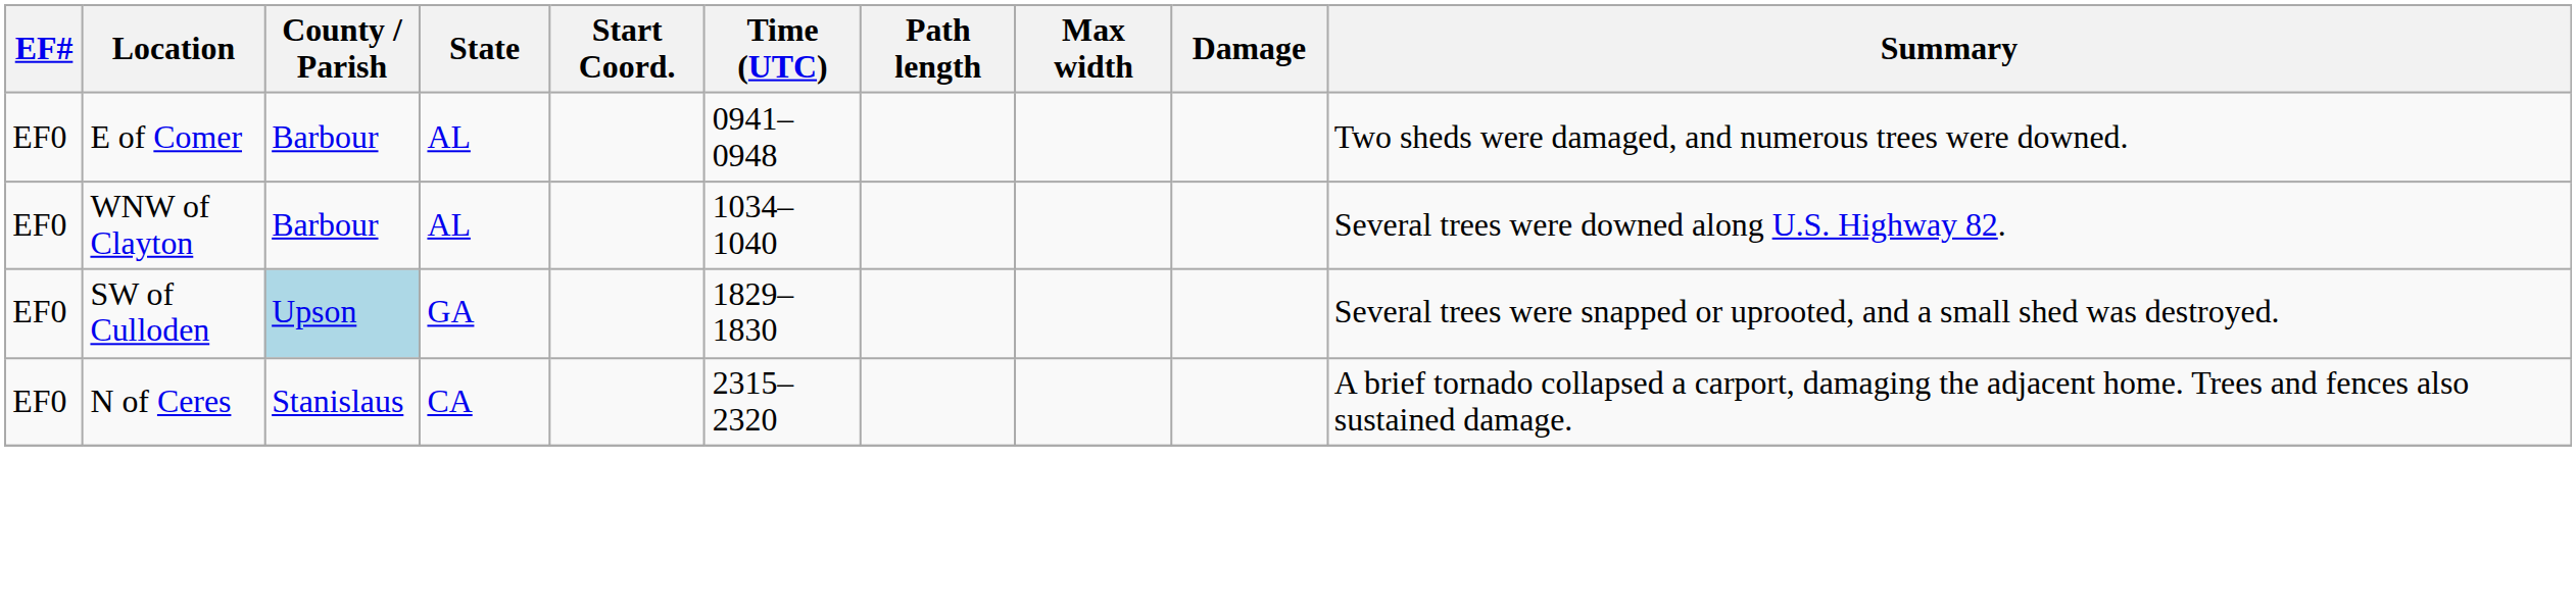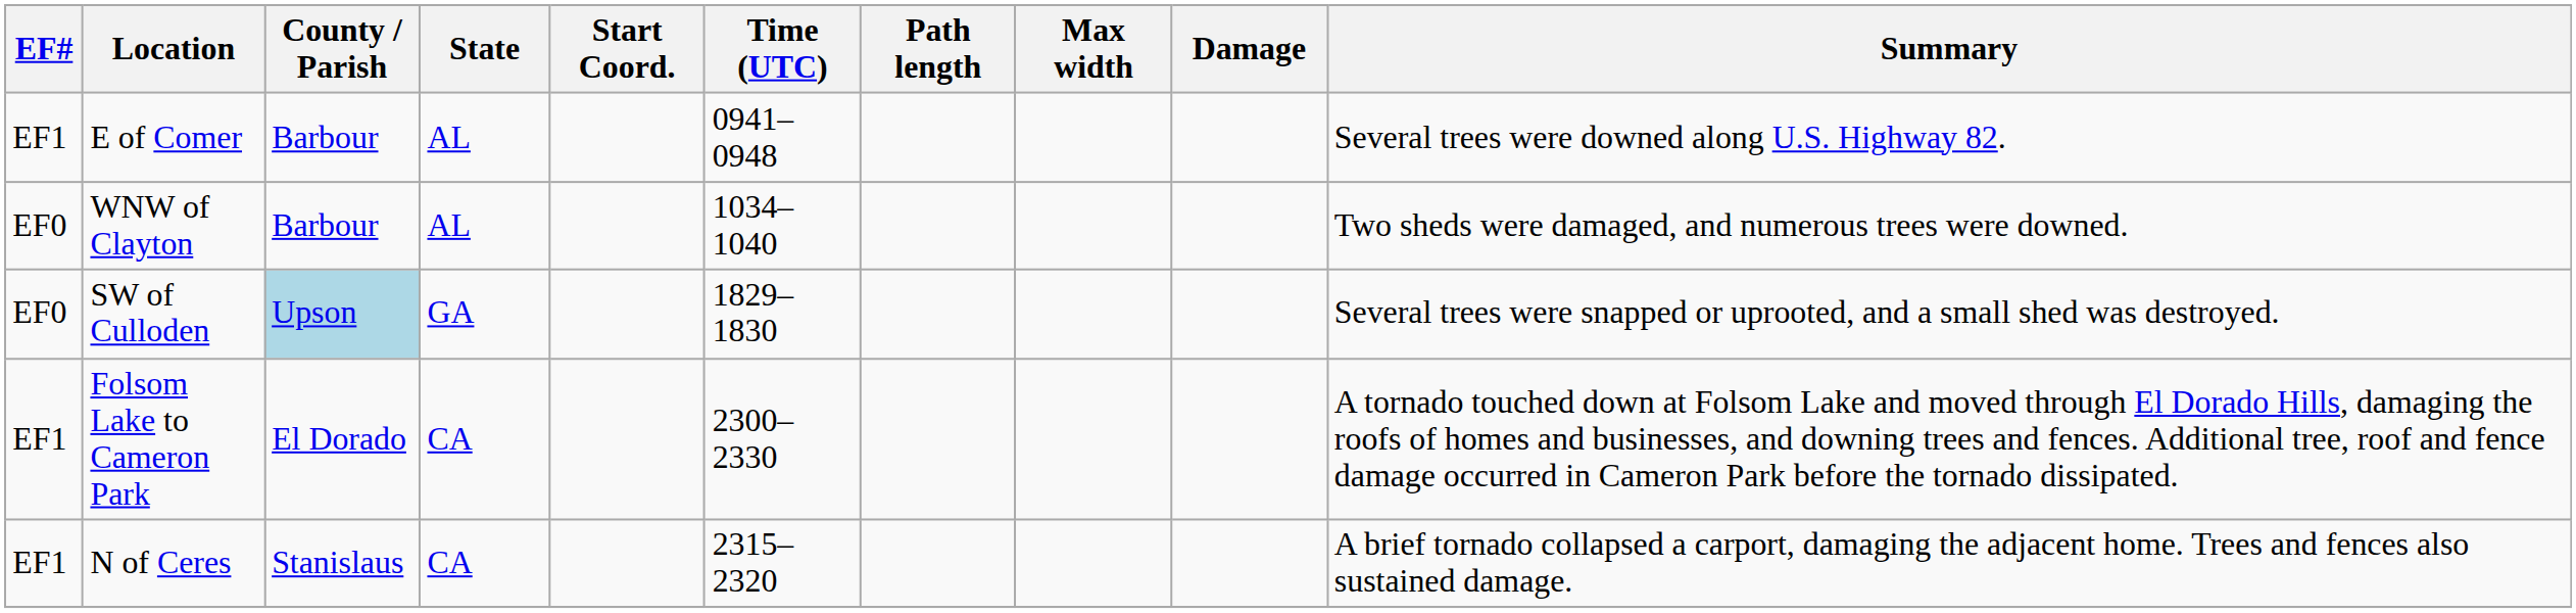E of Comer | EF#: EF0 -> EF1
E of Comer | Summary: Two sheds were damaged, and numerous trees were downed. -> Several trees were downed along U.S. Highway 82.
WNW of Clayton | Summary: Several trees were downed along U.S. Highway 82. -> Two sheds were damaged, and numerous trees were downed.
+ row: EF1 | Folsom Lake to Cameron Park | El Dorado | CA | 2300–2330 | A tornado touched down at Folsom Lake and moved through El Dorado Hills, damaging the roofs of homes and businesses, and downing trees and fences. Additional tree, roof and fence damage occurred in Cameron Park before the tornado dissipated.
N of Ceres | EF#: EF0 -> EF1
